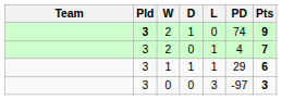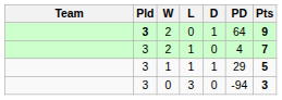columns swapped: D <-> L
row 2 | PD: 74 -> 64
row 4 | Pts: 6 -> 5
row 5 | PD: -97 -> -94
